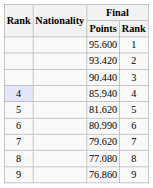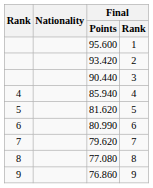85.940 | Rank: lavender background -> no background
